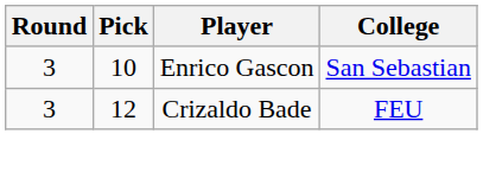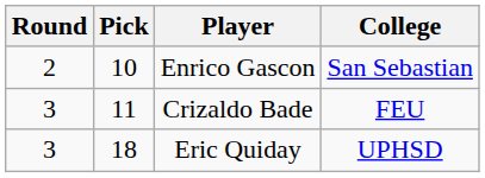Enrico Gascon | Round: 3 -> 2
Crizaldo Bade | Pick: 12 -> 11
+ row: 3 | 18 | Eric Quiday | UPHSD
